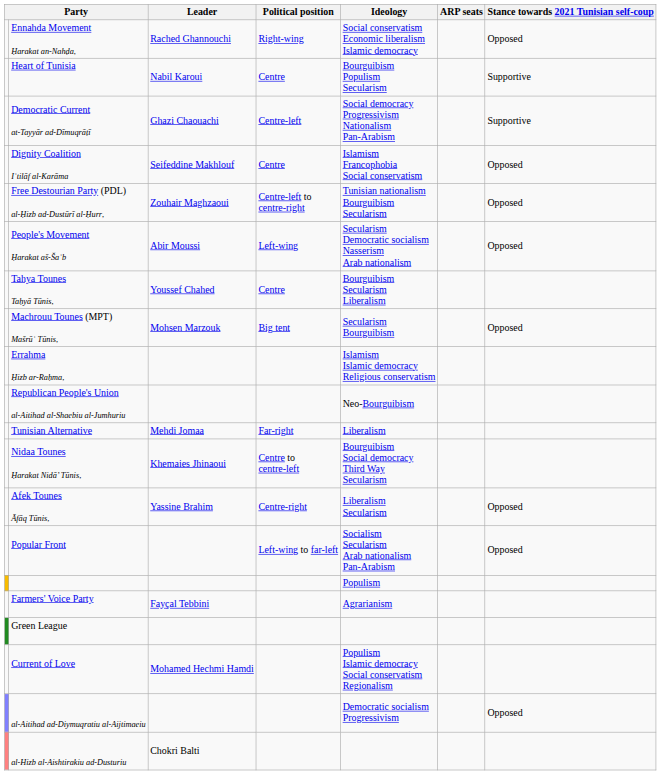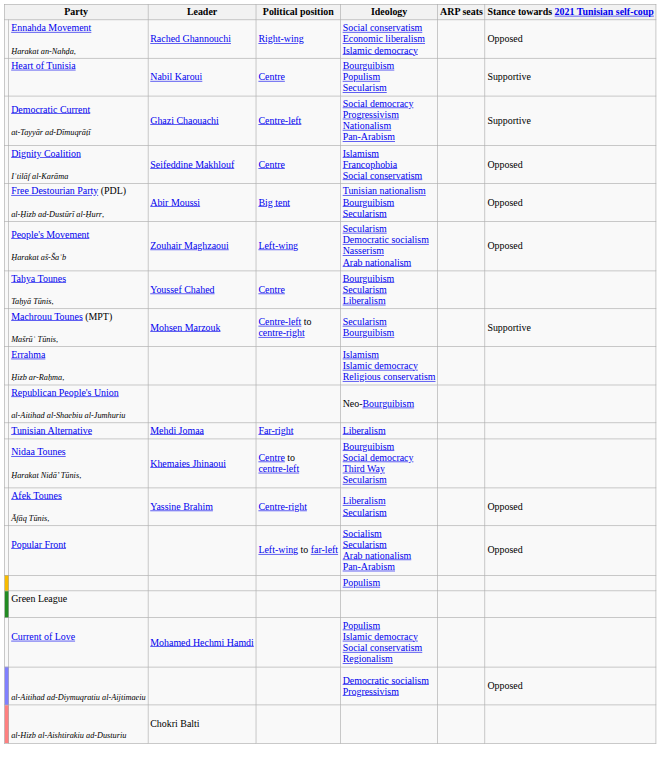Free Destourian Party (PDL) al-Ḥizb ad-Dustūrī al-Ḥurr, | Leader: Zouhair Maghzaoui -> Abir Moussi
Free Destourian Party (PDL) al-Ḥizb ad-Dustūrī al-Ḥurr, | Political position: Centre-left to centre-right -> Big tent
People's Movement Ḥarakat aš-Šaʿb | Leader: Abir Moussi -> Zouhair Maghzaoui
Machrouu Tounes (MPT) Mašrūʿ Tūnis, | Political position: Big tent -> Centre-left to centre-right
Machrouu Tounes (MPT) Mašrūʿ Tūnis, | Stance towards 2021 Tunisian self-coup: Opposed -> Supportive
- row: Farmers' Voice Party | Fayçal Tebbini | Agrarianism
